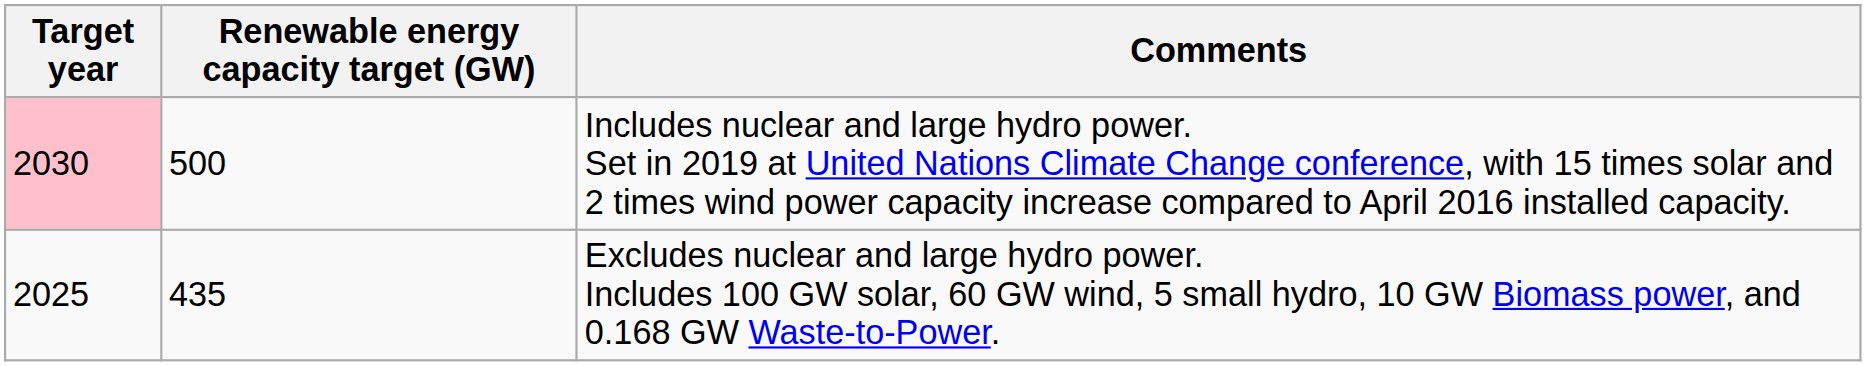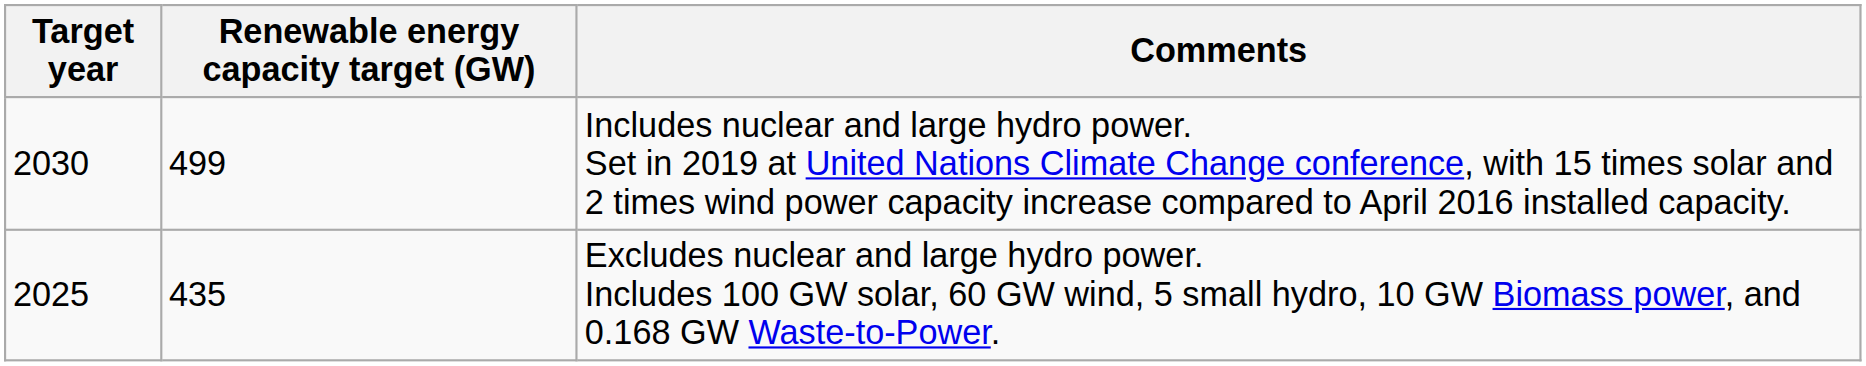row 2 | Target year: pink background -> no background
row 2 | Renewable energy capacity target (GW): 500 -> 499
